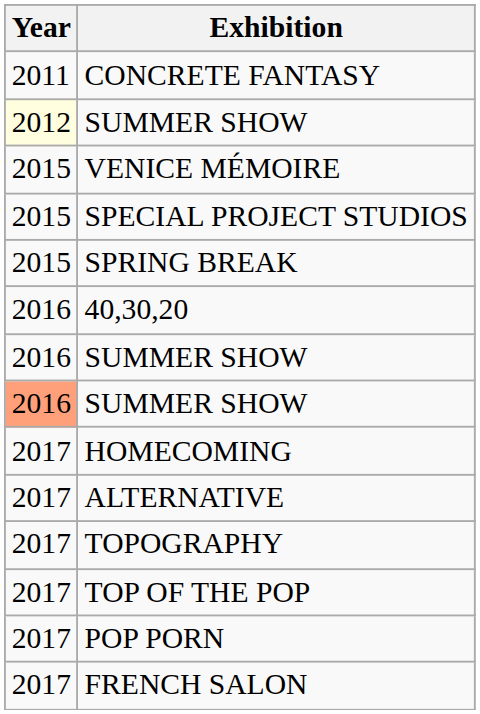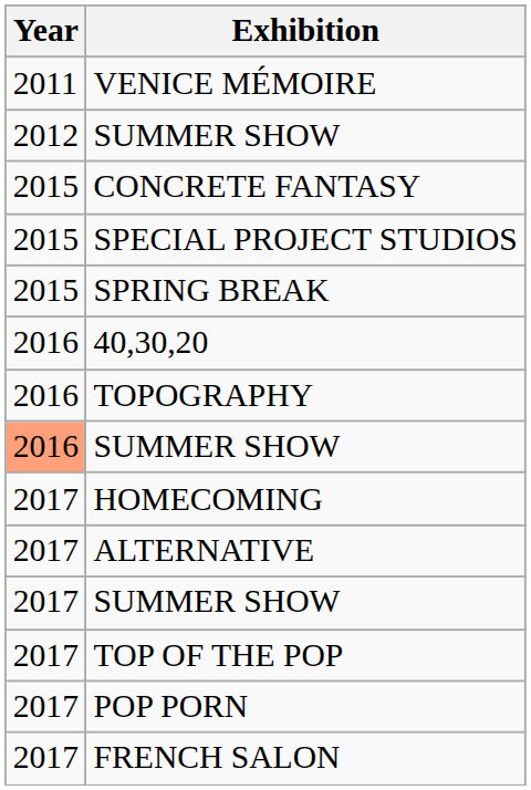row 2 | Exhibition: CONCRETE FANTASY -> VENICE MÉMOIRE
row 3 | Year: lightyellow background -> no background
row 4 | Exhibition: VENICE MÉMOIRE -> CONCRETE FANTASY
row 8 | Exhibition: SUMMER SHOW -> TOPOGRAPHY
row 12 | Exhibition: TOPOGRAPHY -> SUMMER SHOW
